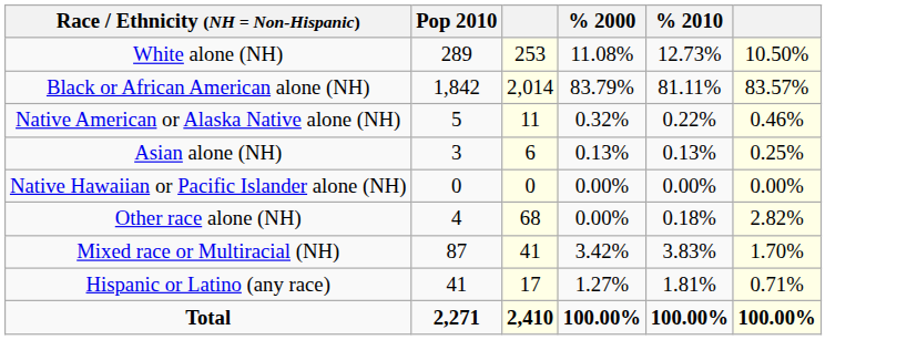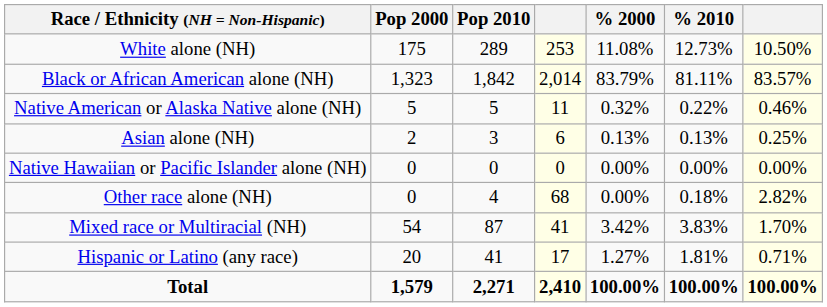+ column: Pop 2000 | 175 | 1,323 | 5 | 2 | 0 | 0 | 54 | 20 | 1,579
